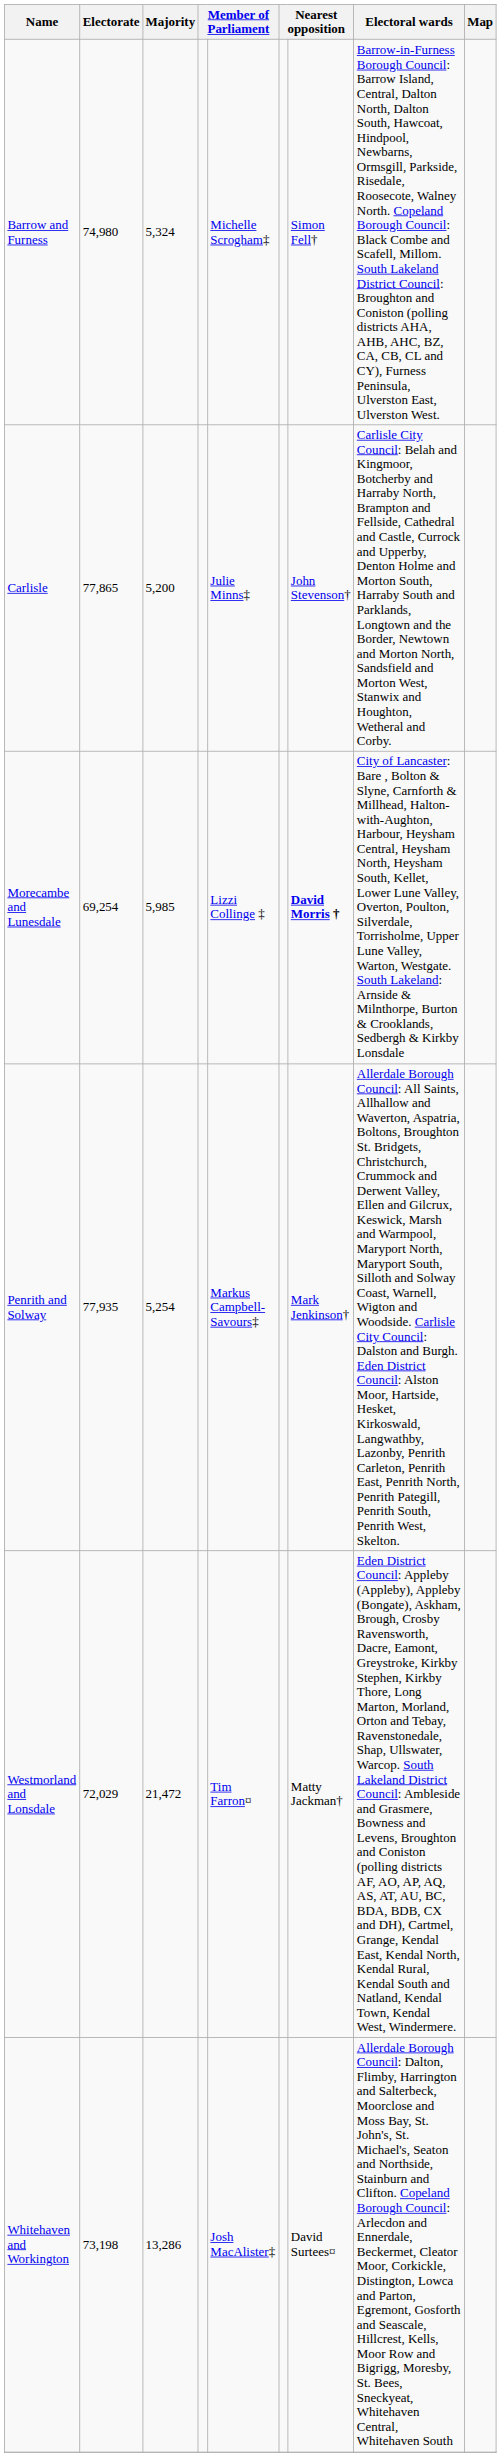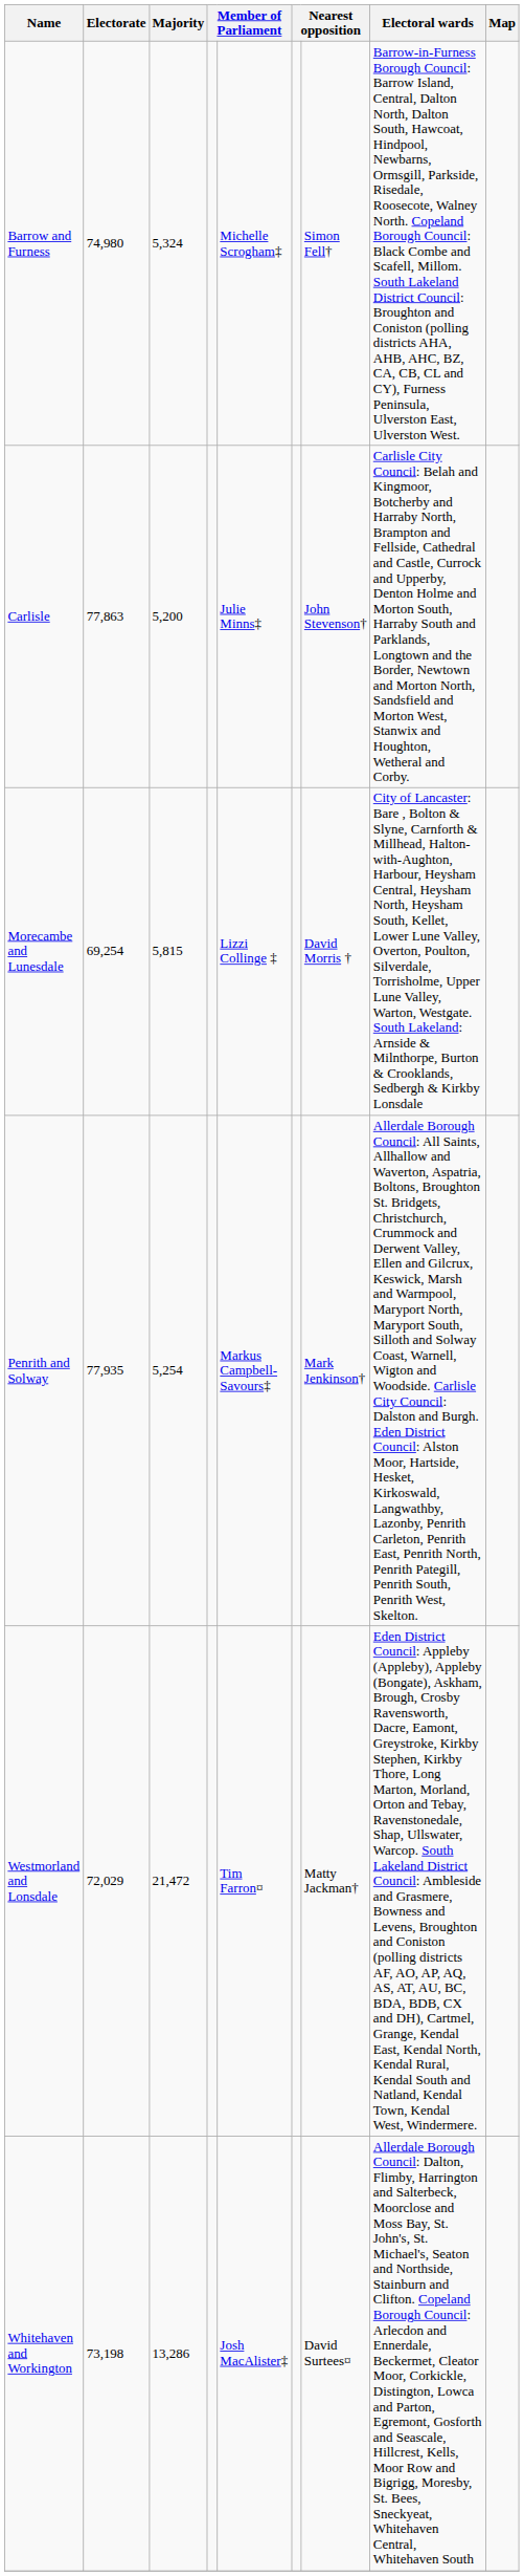Carlisle | Electorate: 77,865 -> 77,863
Morecambe and Lunesdale | Majority: 5,985 -> 5,815
Morecambe and Lunesdale | column 7: bold -> normal
